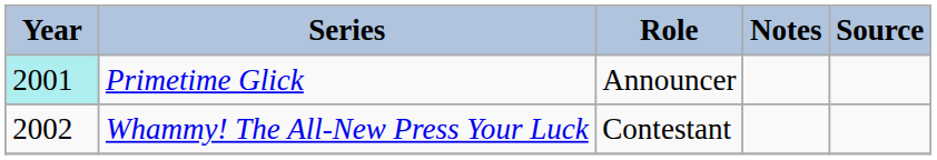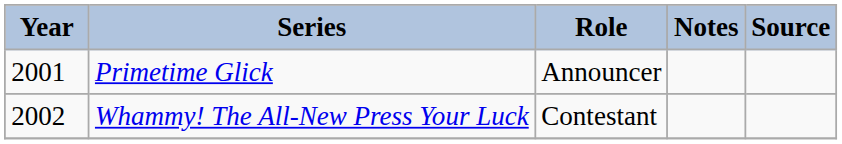Primetime Glick | Year: paleturquoise background -> no background
